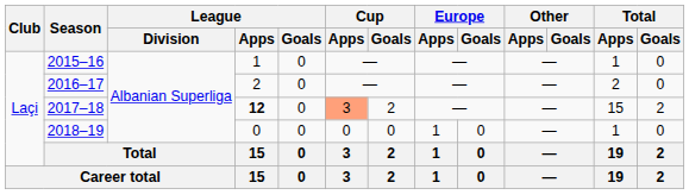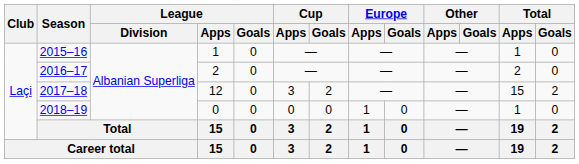2017–18 | League / Apps: bold -> normal
2017–18 | Cup / Apps: lightsalmon background -> no background
